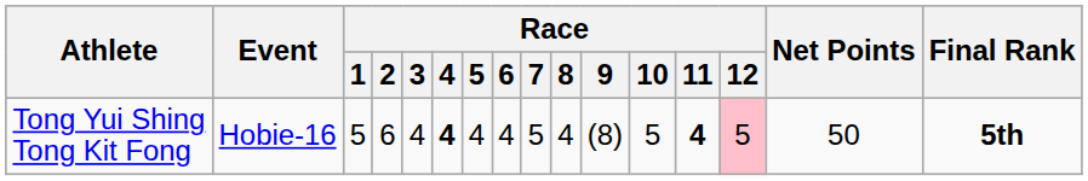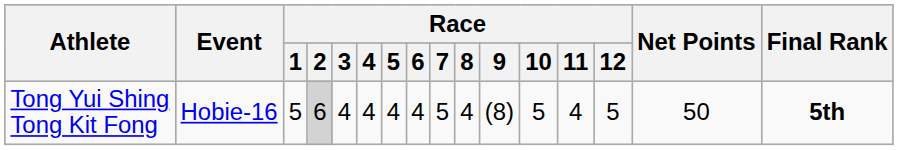Tong Yui Shing Tong Kit Fong | Race / 2: no background -> lightgrey background
Tong Yui Shing Tong Kit Fong | Race / 4: bold -> normal
Tong Yui Shing Tong Kit Fong | Race / 11: bold -> normal
Tong Yui Shing Tong Kit Fong | Race / 12: pink background -> no background
